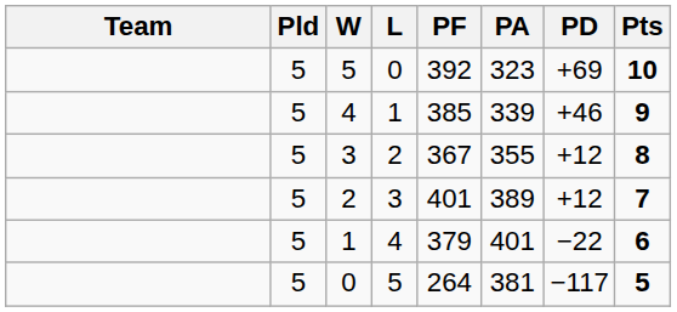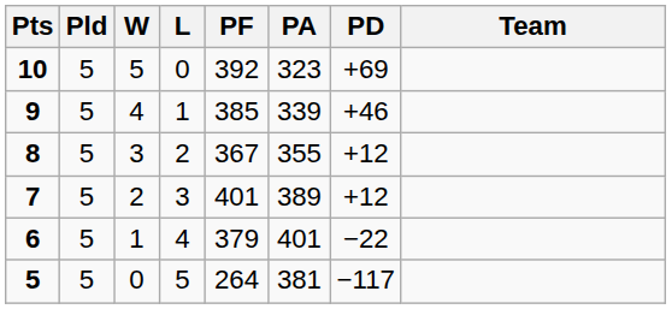columns swapped: Team <-> Pts
